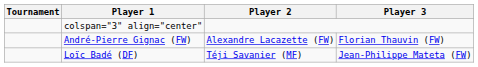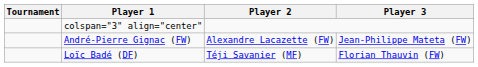André-Pierre Gignac (FW) | Player 3: Florian Thauvin (FW) -> Jean-Philippe Mateta (FW)
Loïc Badé (DF) | Player 3: Jean-Philippe Mateta (FW) -> Florian Thauvin (FW)
